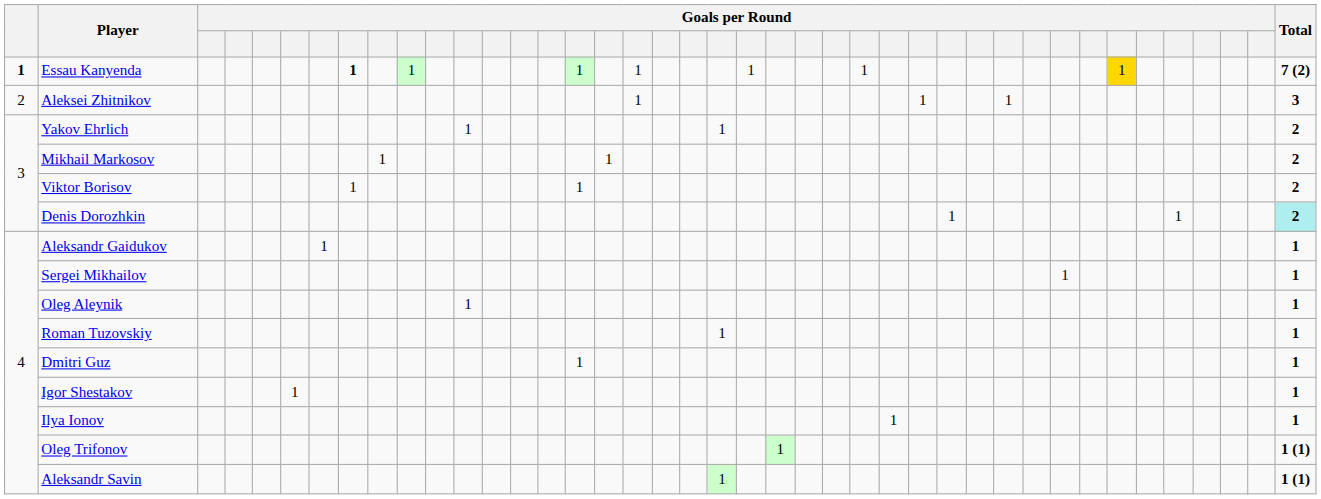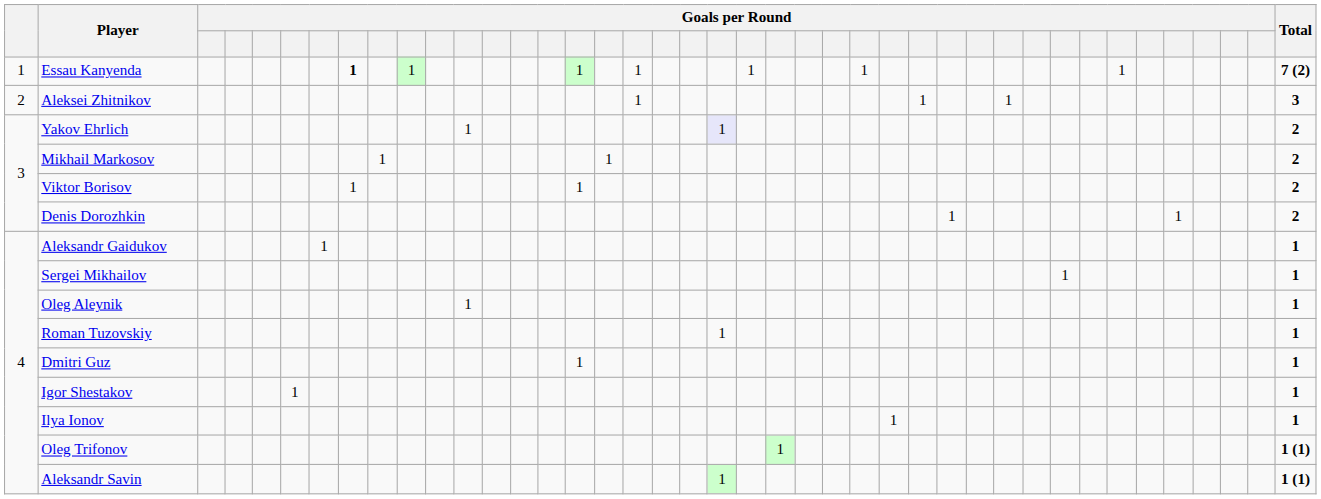Essau Kanyenda | column 1: bold -> normal
Essau Kanyenda | column 35: gold background -> no background
Yakov Ehrlich | column 21: no background -> lavender background
Denis Dorozhkin | column 41: paleturquoise background -> no background
